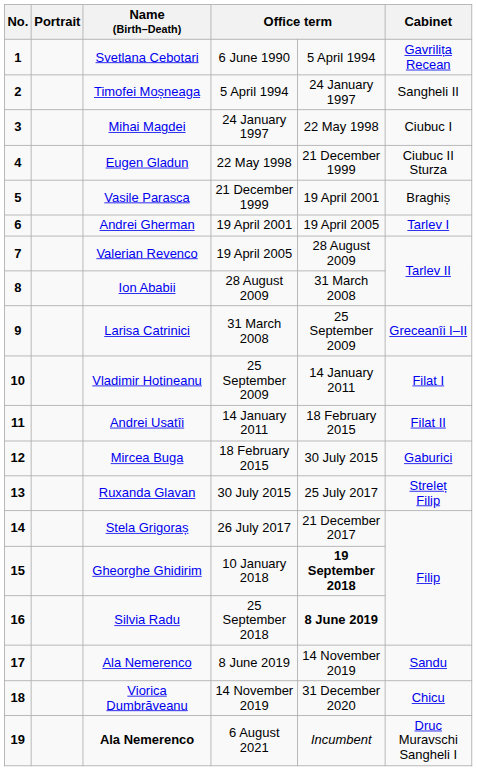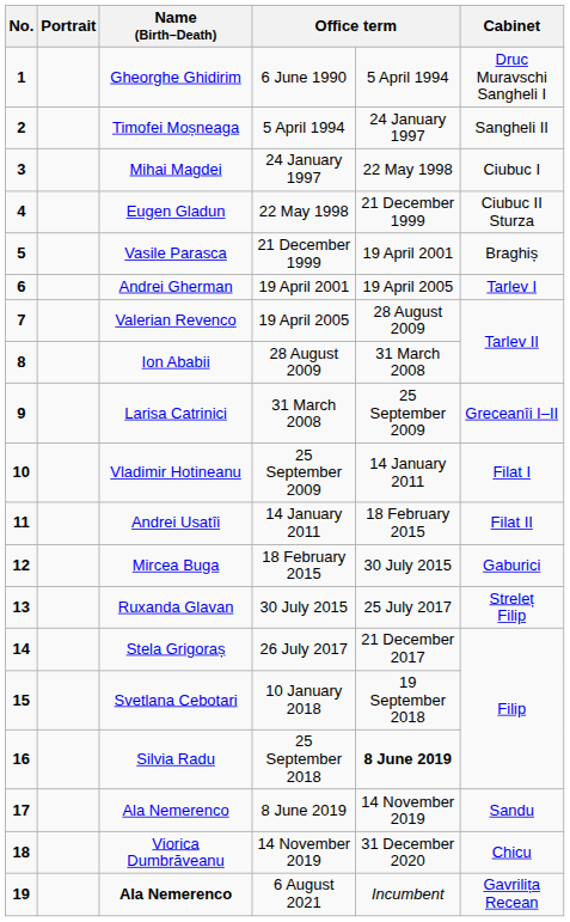6 June 1990 | Name (Birth–Death): Svetlana Cebotari -> Gheorghe Ghidirim
6 June 1990 | Cabinet: Gavrilița Recean -> Druc Muravschi Sangheli I
10 January 2018 | Name (Birth–Death): Gheorghe Ghidirim -> Svetlana Cebotari
10 January 2018 | column 5: bold -> normal
6 August 2021 | Cabinet: Druc Muravschi Sangheli I -> Gavrilița Recean
